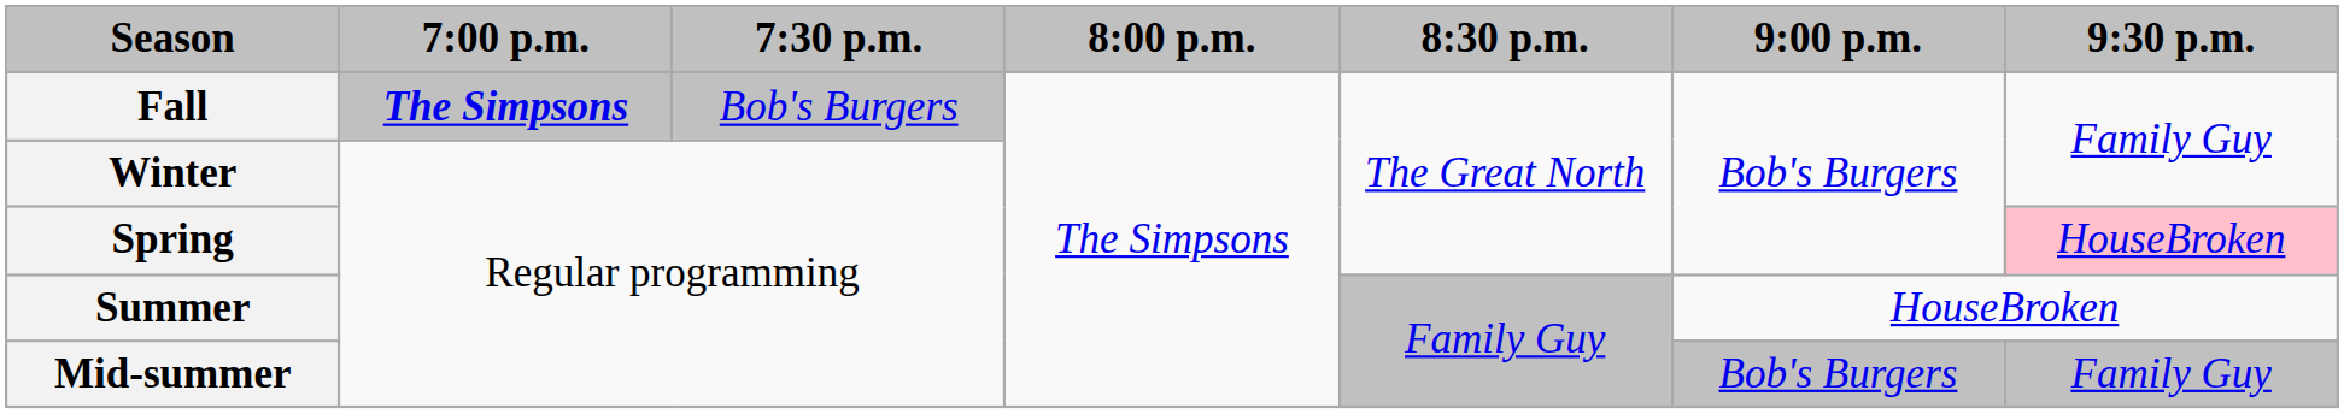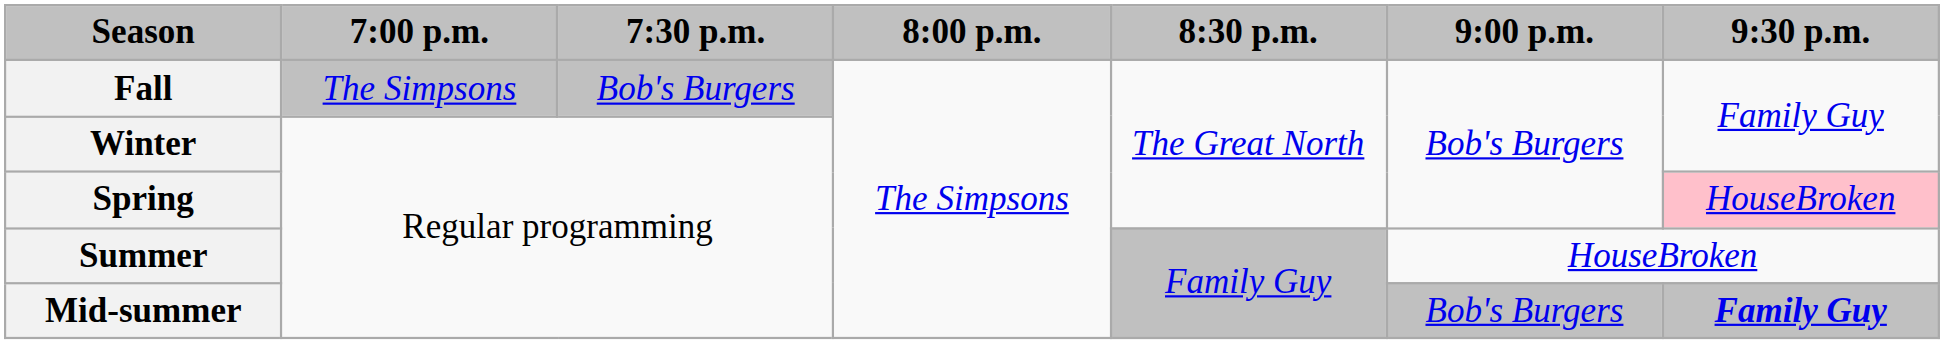Fall | 7:00 p.m.: bold -> normal
Mid-summer | 9:30 p.m.: normal -> bold
